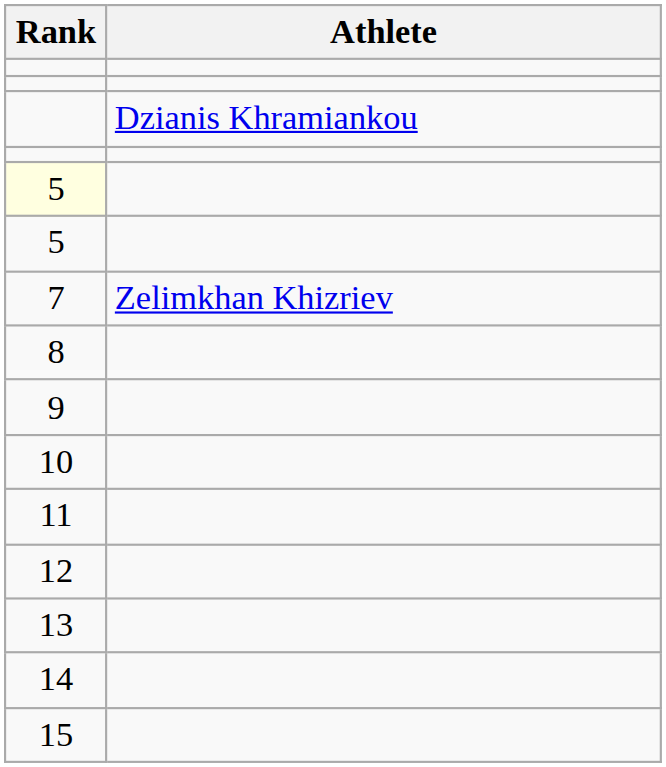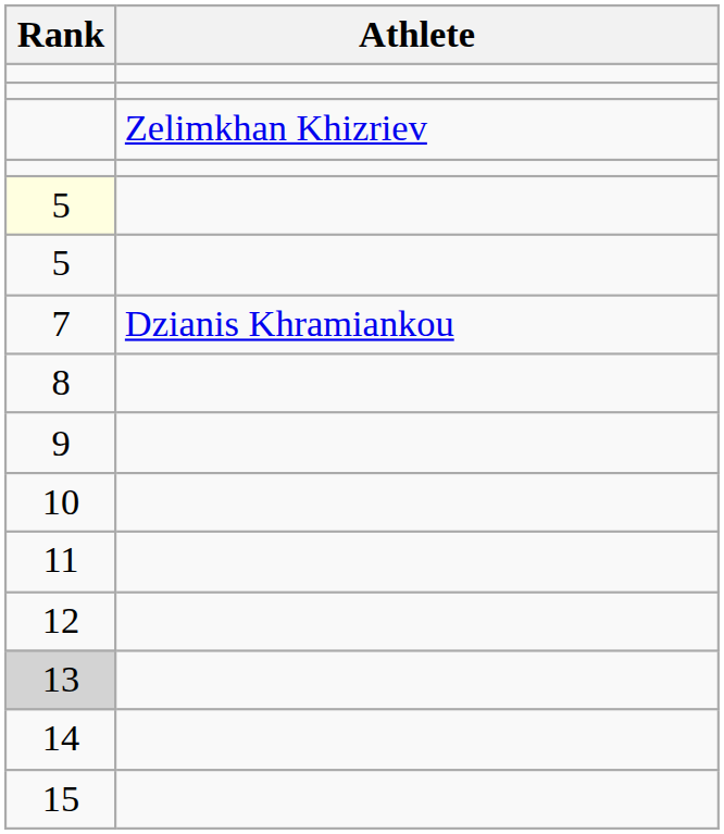row 4 | Athlete: Dzianis Khramiankou -> Zelimkhan Khizriev
row 8 | Athlete: Zelimkhan Khizriev -> Dzianis Khramiankou
row 14 | Rank: no background -> lightgrey background
